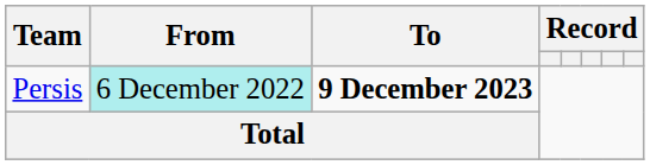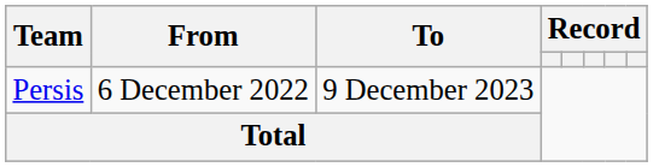Persis | From: paleturquoise background -> no background
Persis | To: bold -> normal
